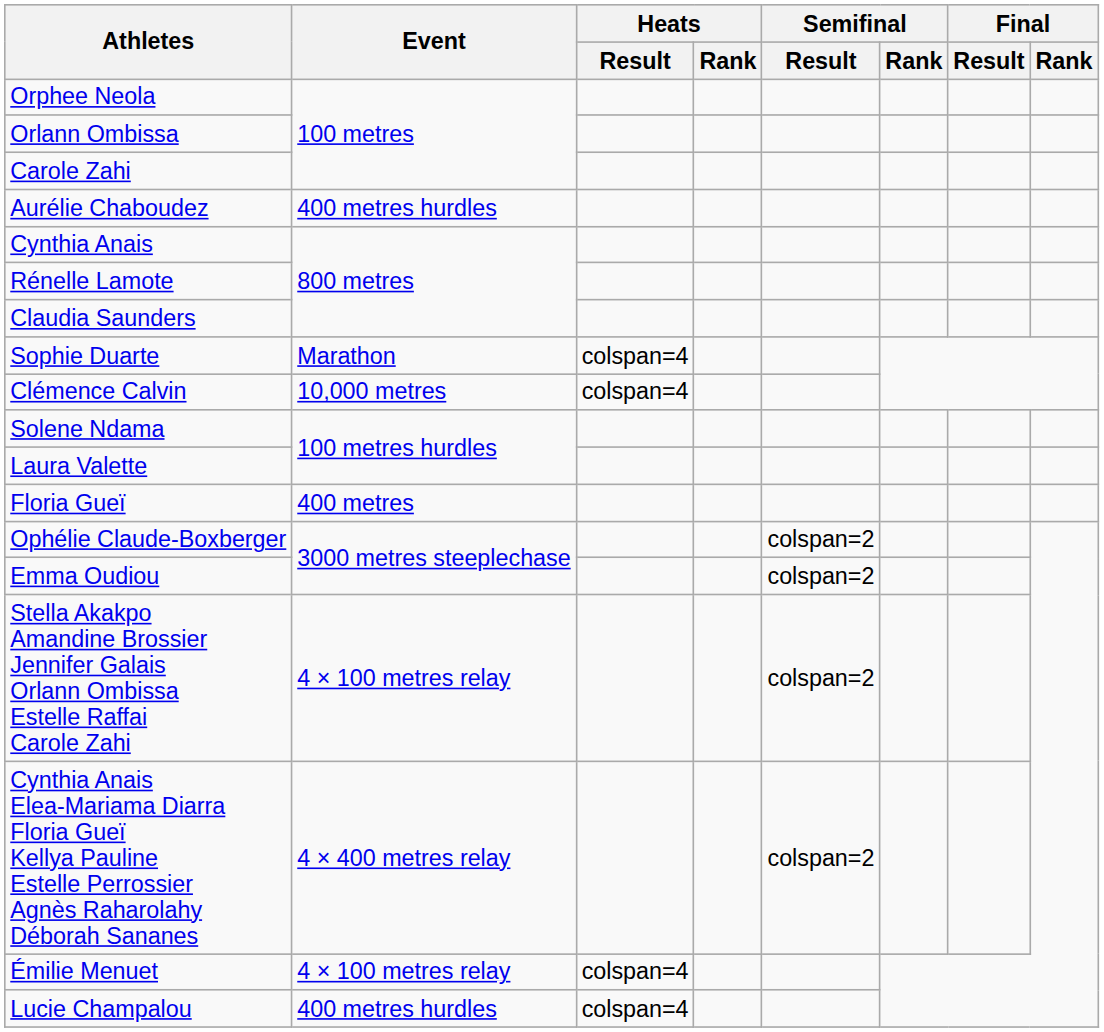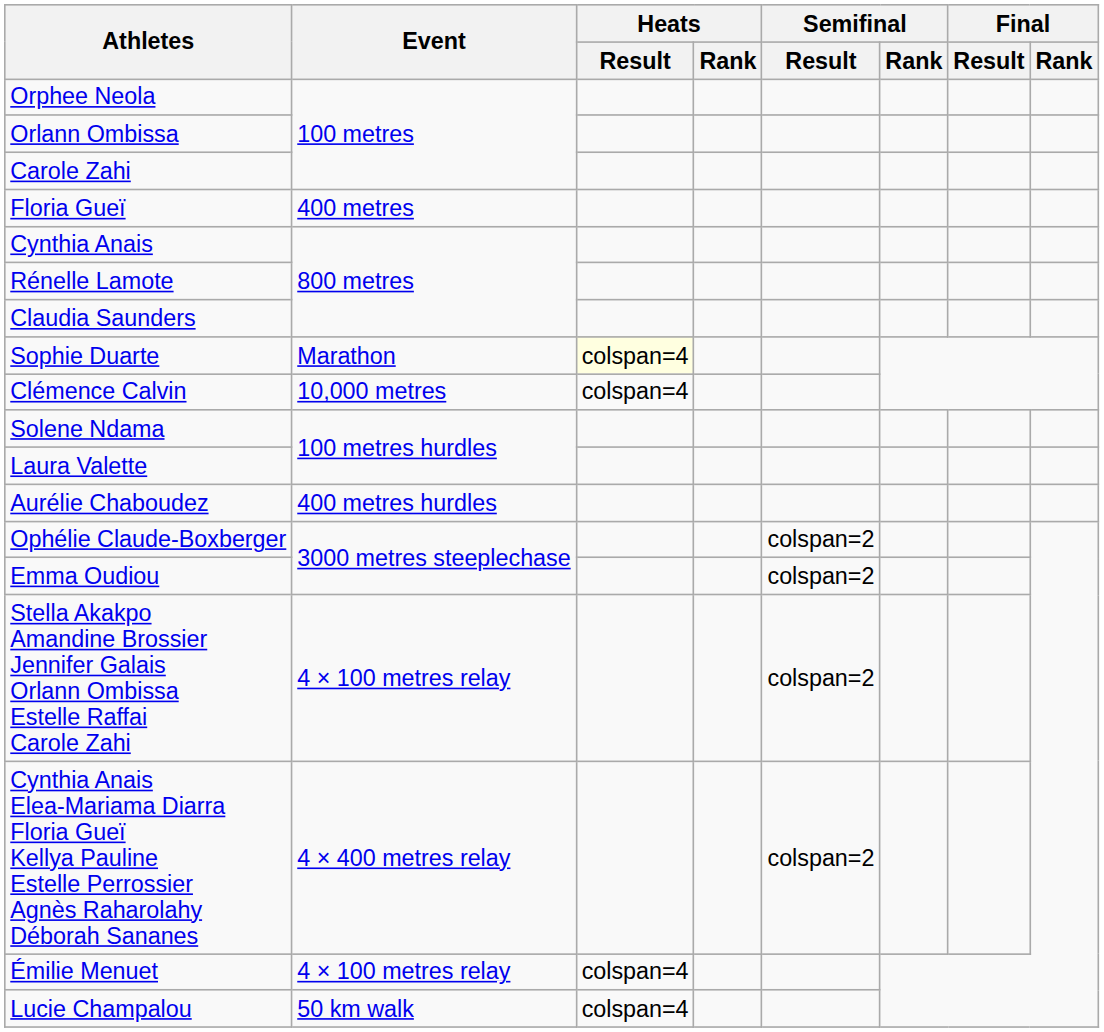rows swapped: Floria Gueï <-> Aurélie Chaboudez
Sophie Duarte | Heats / Result: no background -> lightyellow background
Lucie Champalou | Event: 400 metres hurdles -> 50 km walk
